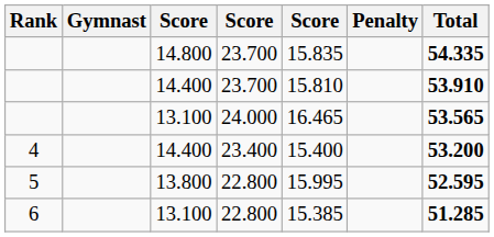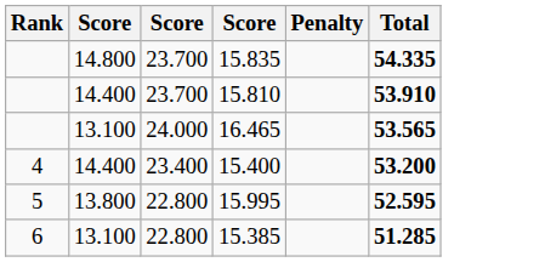- column: Gymnast
